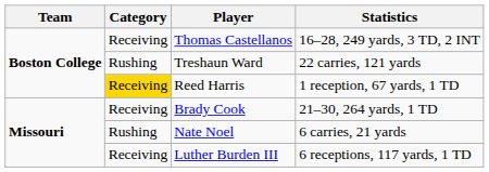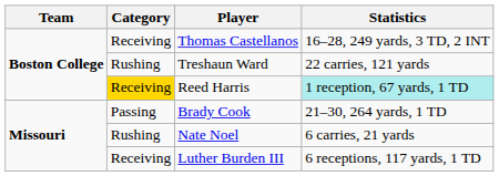Reed Harris | Statistics: no background -> paleturquoise background
Brady Cook | Category: Receiving -> Passing
